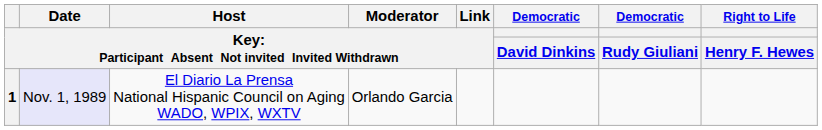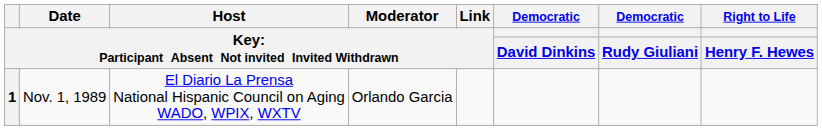1 | column 2: lavender background -> no background
